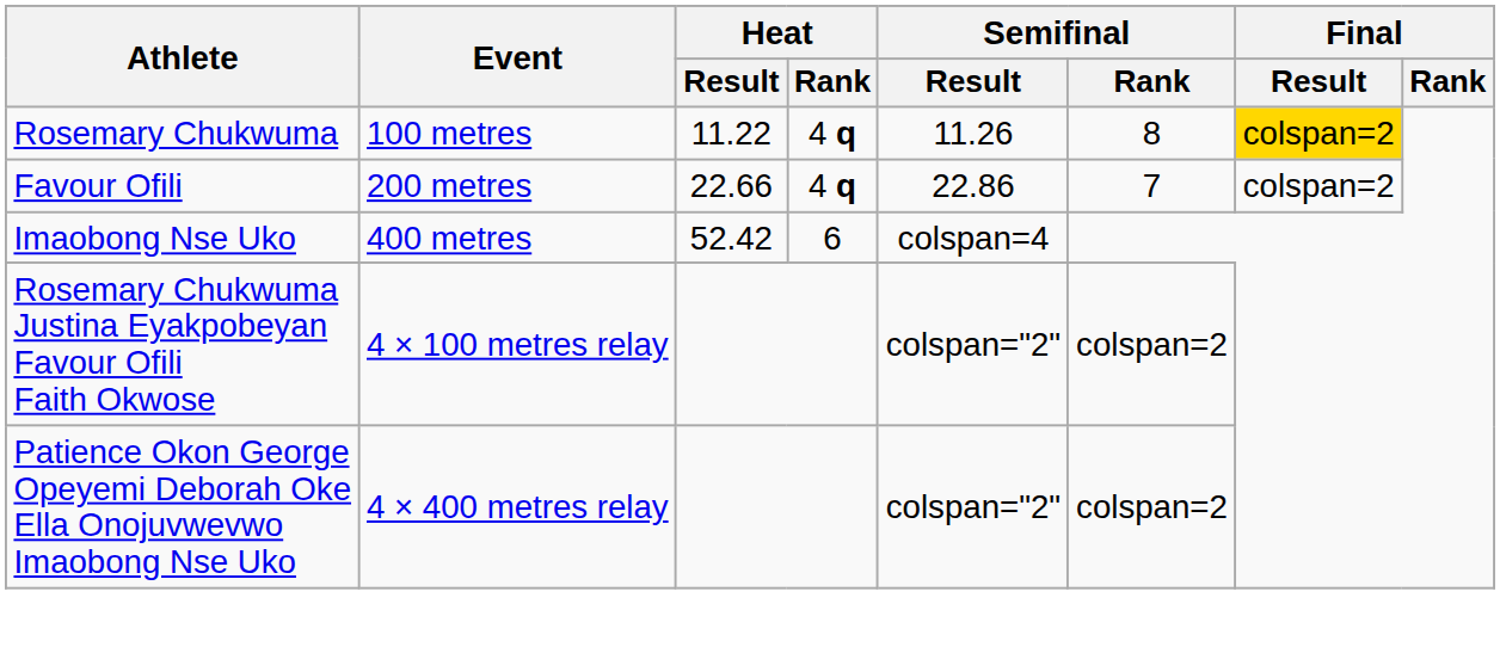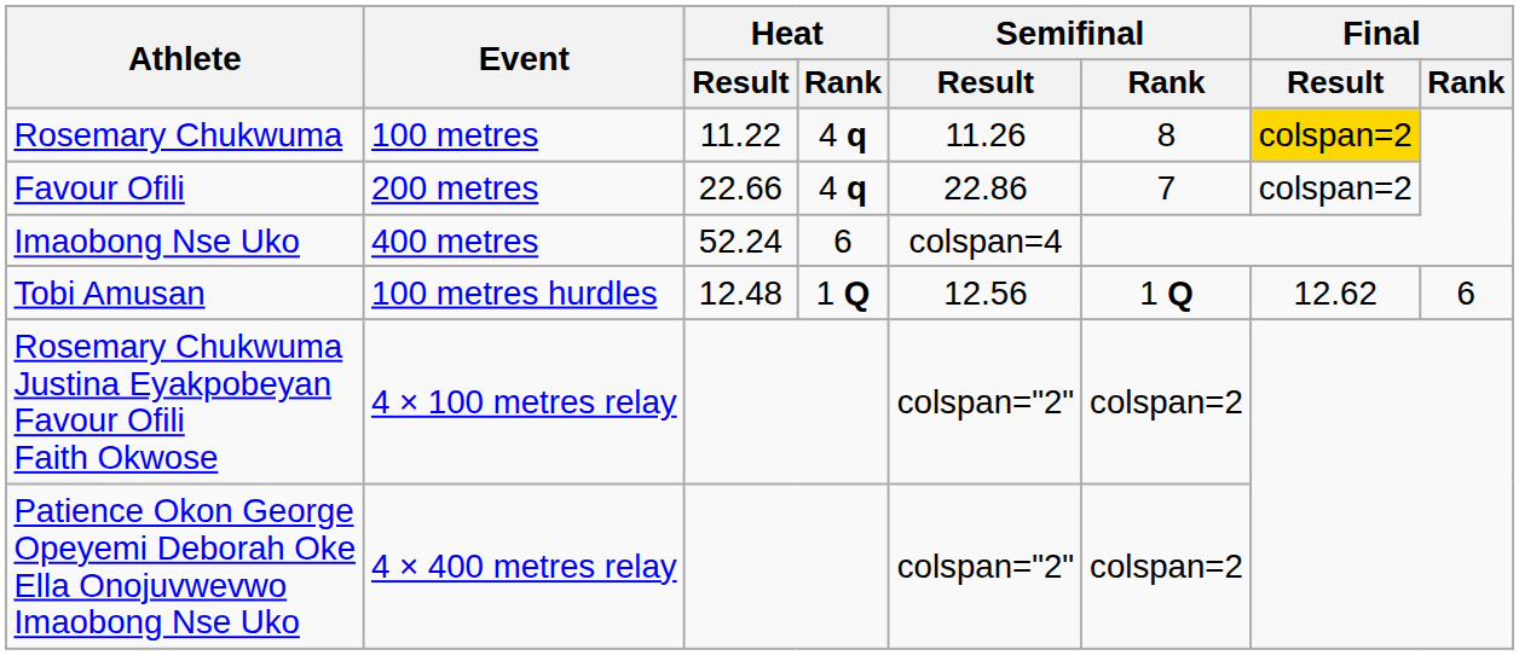Imaobong Nse Uko | Heat / Result: 52.42 -> 52.24
+ row: Tobi Amusan | 100 metres hurdles | 12.48 | 1 Q | 12.56 | 1 Q | 12.62 | 6
